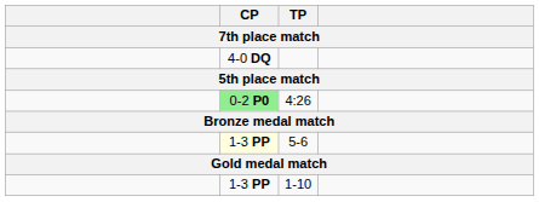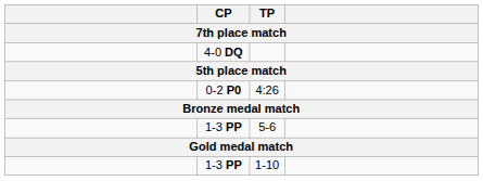4:26 | CP: lightgreen background -> no background
5-6 | CP: lightyellow background -> no background
